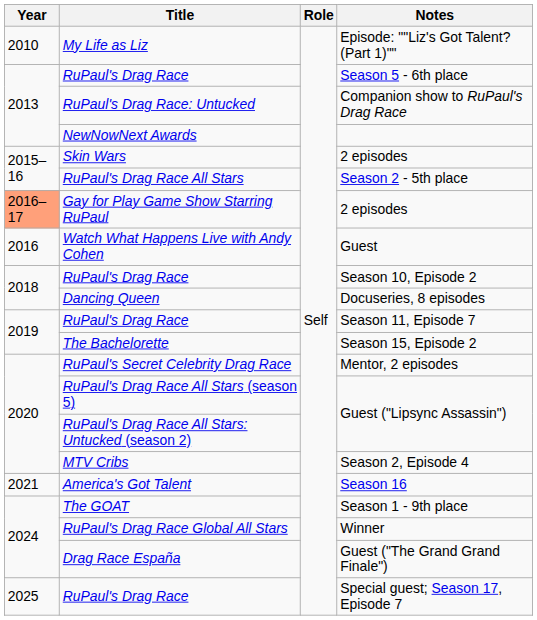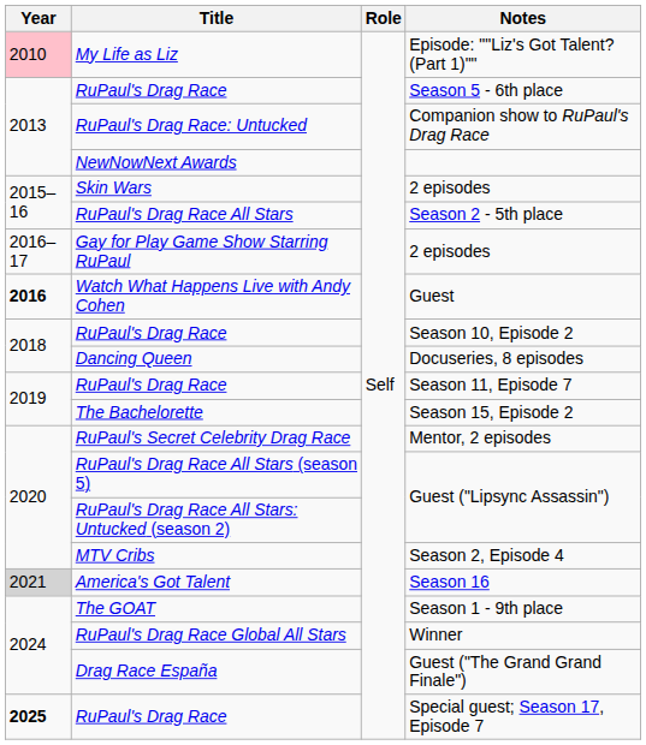Episode: ""Liz's Got Talent? (Part 1)"" | Year: no background -> pink background
Gay for Play Game Show Starring RuPaul / 2 episodes | Year: lightsalmon background -> no background
Guest | Year: normal -> bold
Season 16 | Year: no background -> lightgrey background
Special guest; Season 17, Episode 7 | Year: normal -> bold
